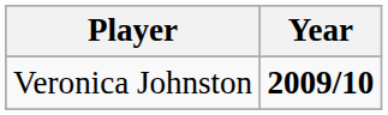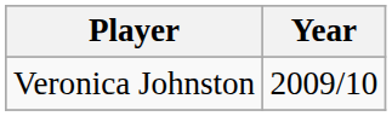Veronica Johnston | Year: bold -> normal
